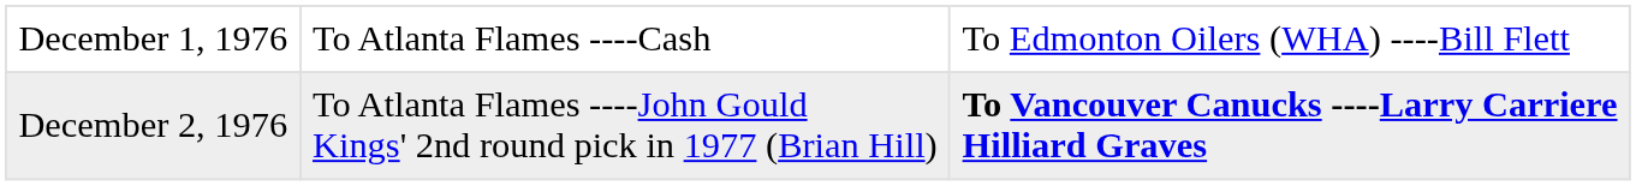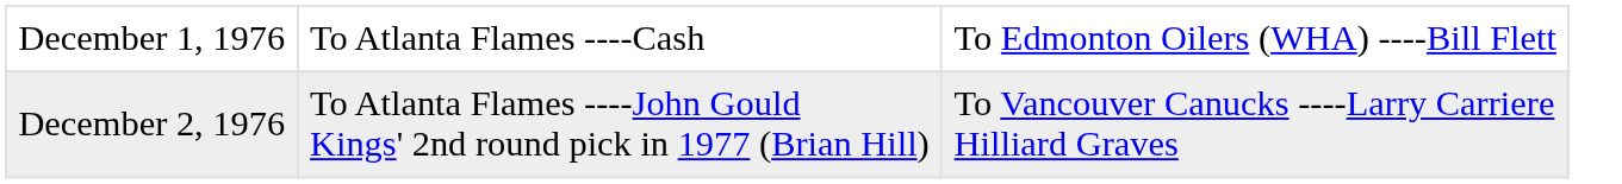December 2, 1976 | column 3: bold -> normal
